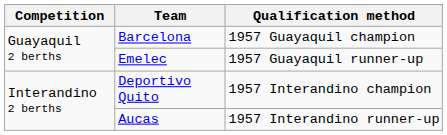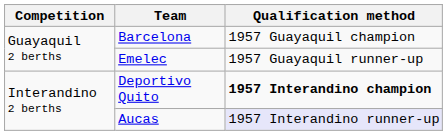Deportivo Quito | Qualification method: normal -> bold
Aucas | Qualification method: no background -> lavender background
